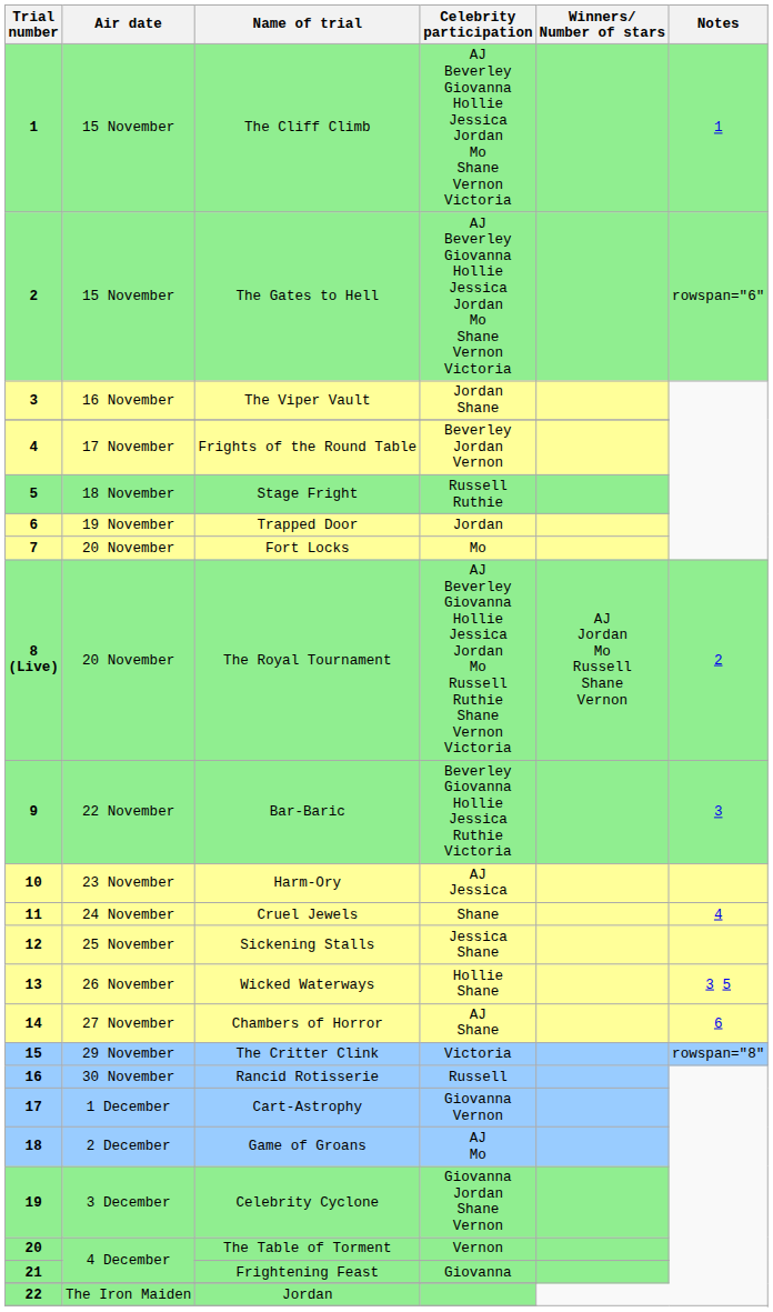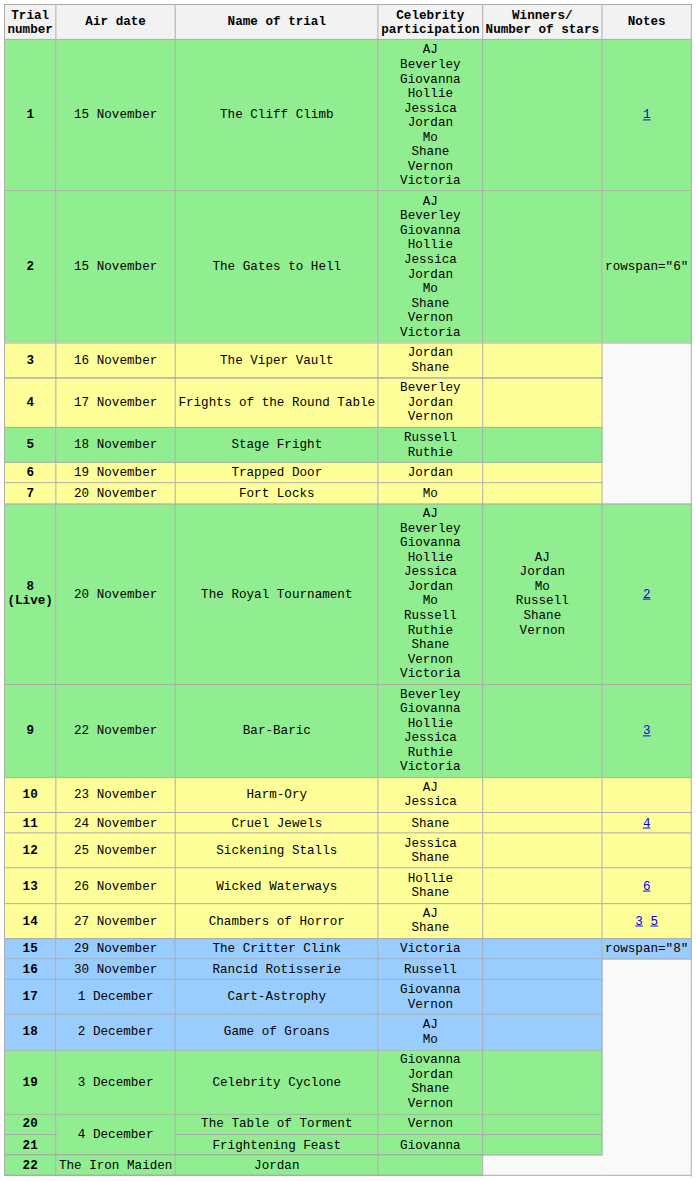Wicked Waterways | Notes: 3 5 -> 6
Chambers of Horror | Notes: 6 -> 3 5
